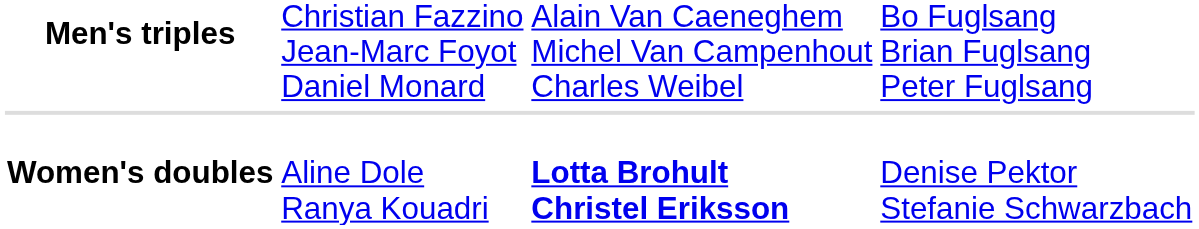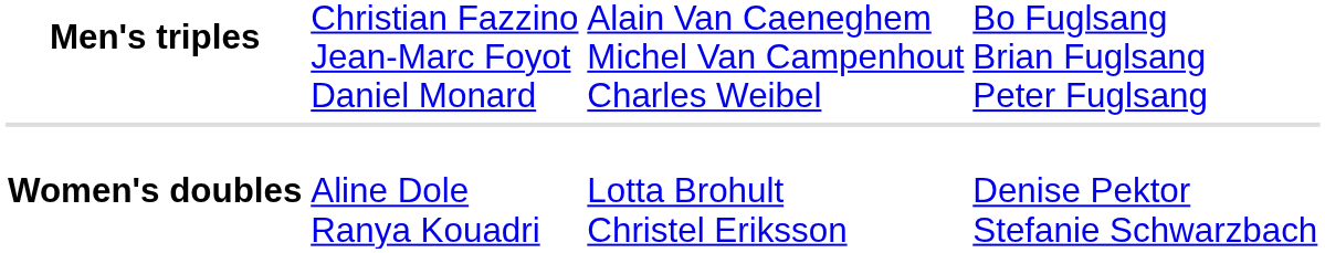Women's doubles | column 3: bold -> normal
